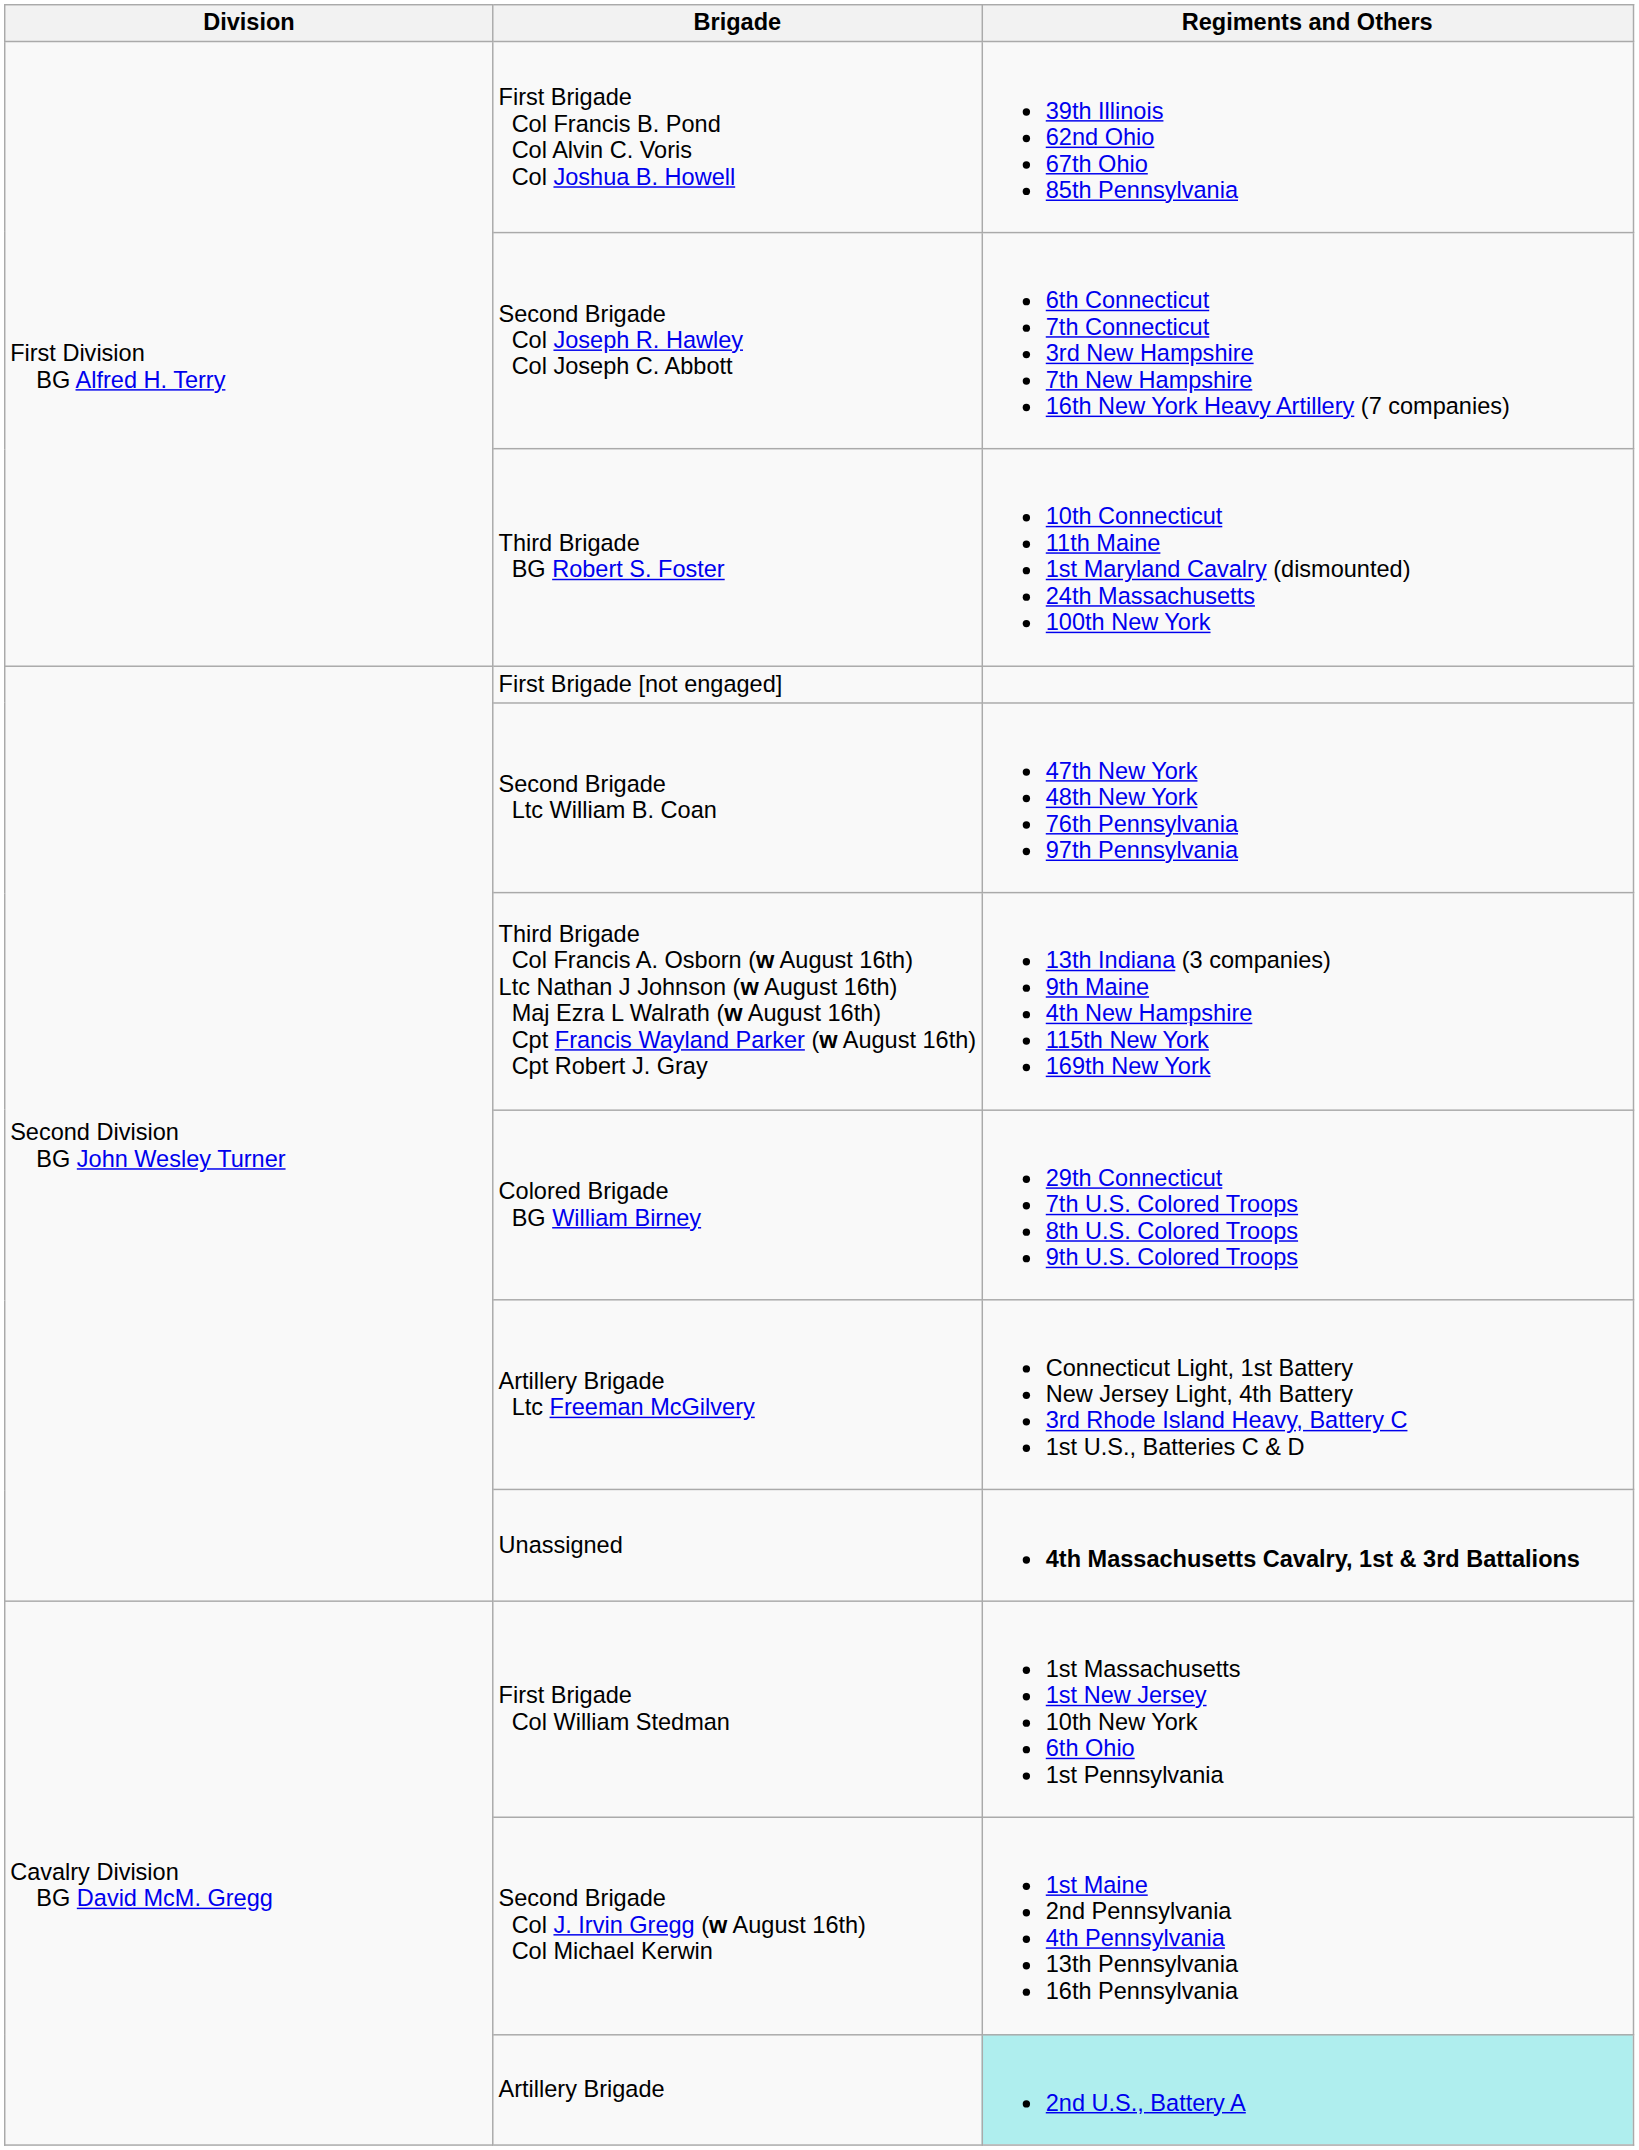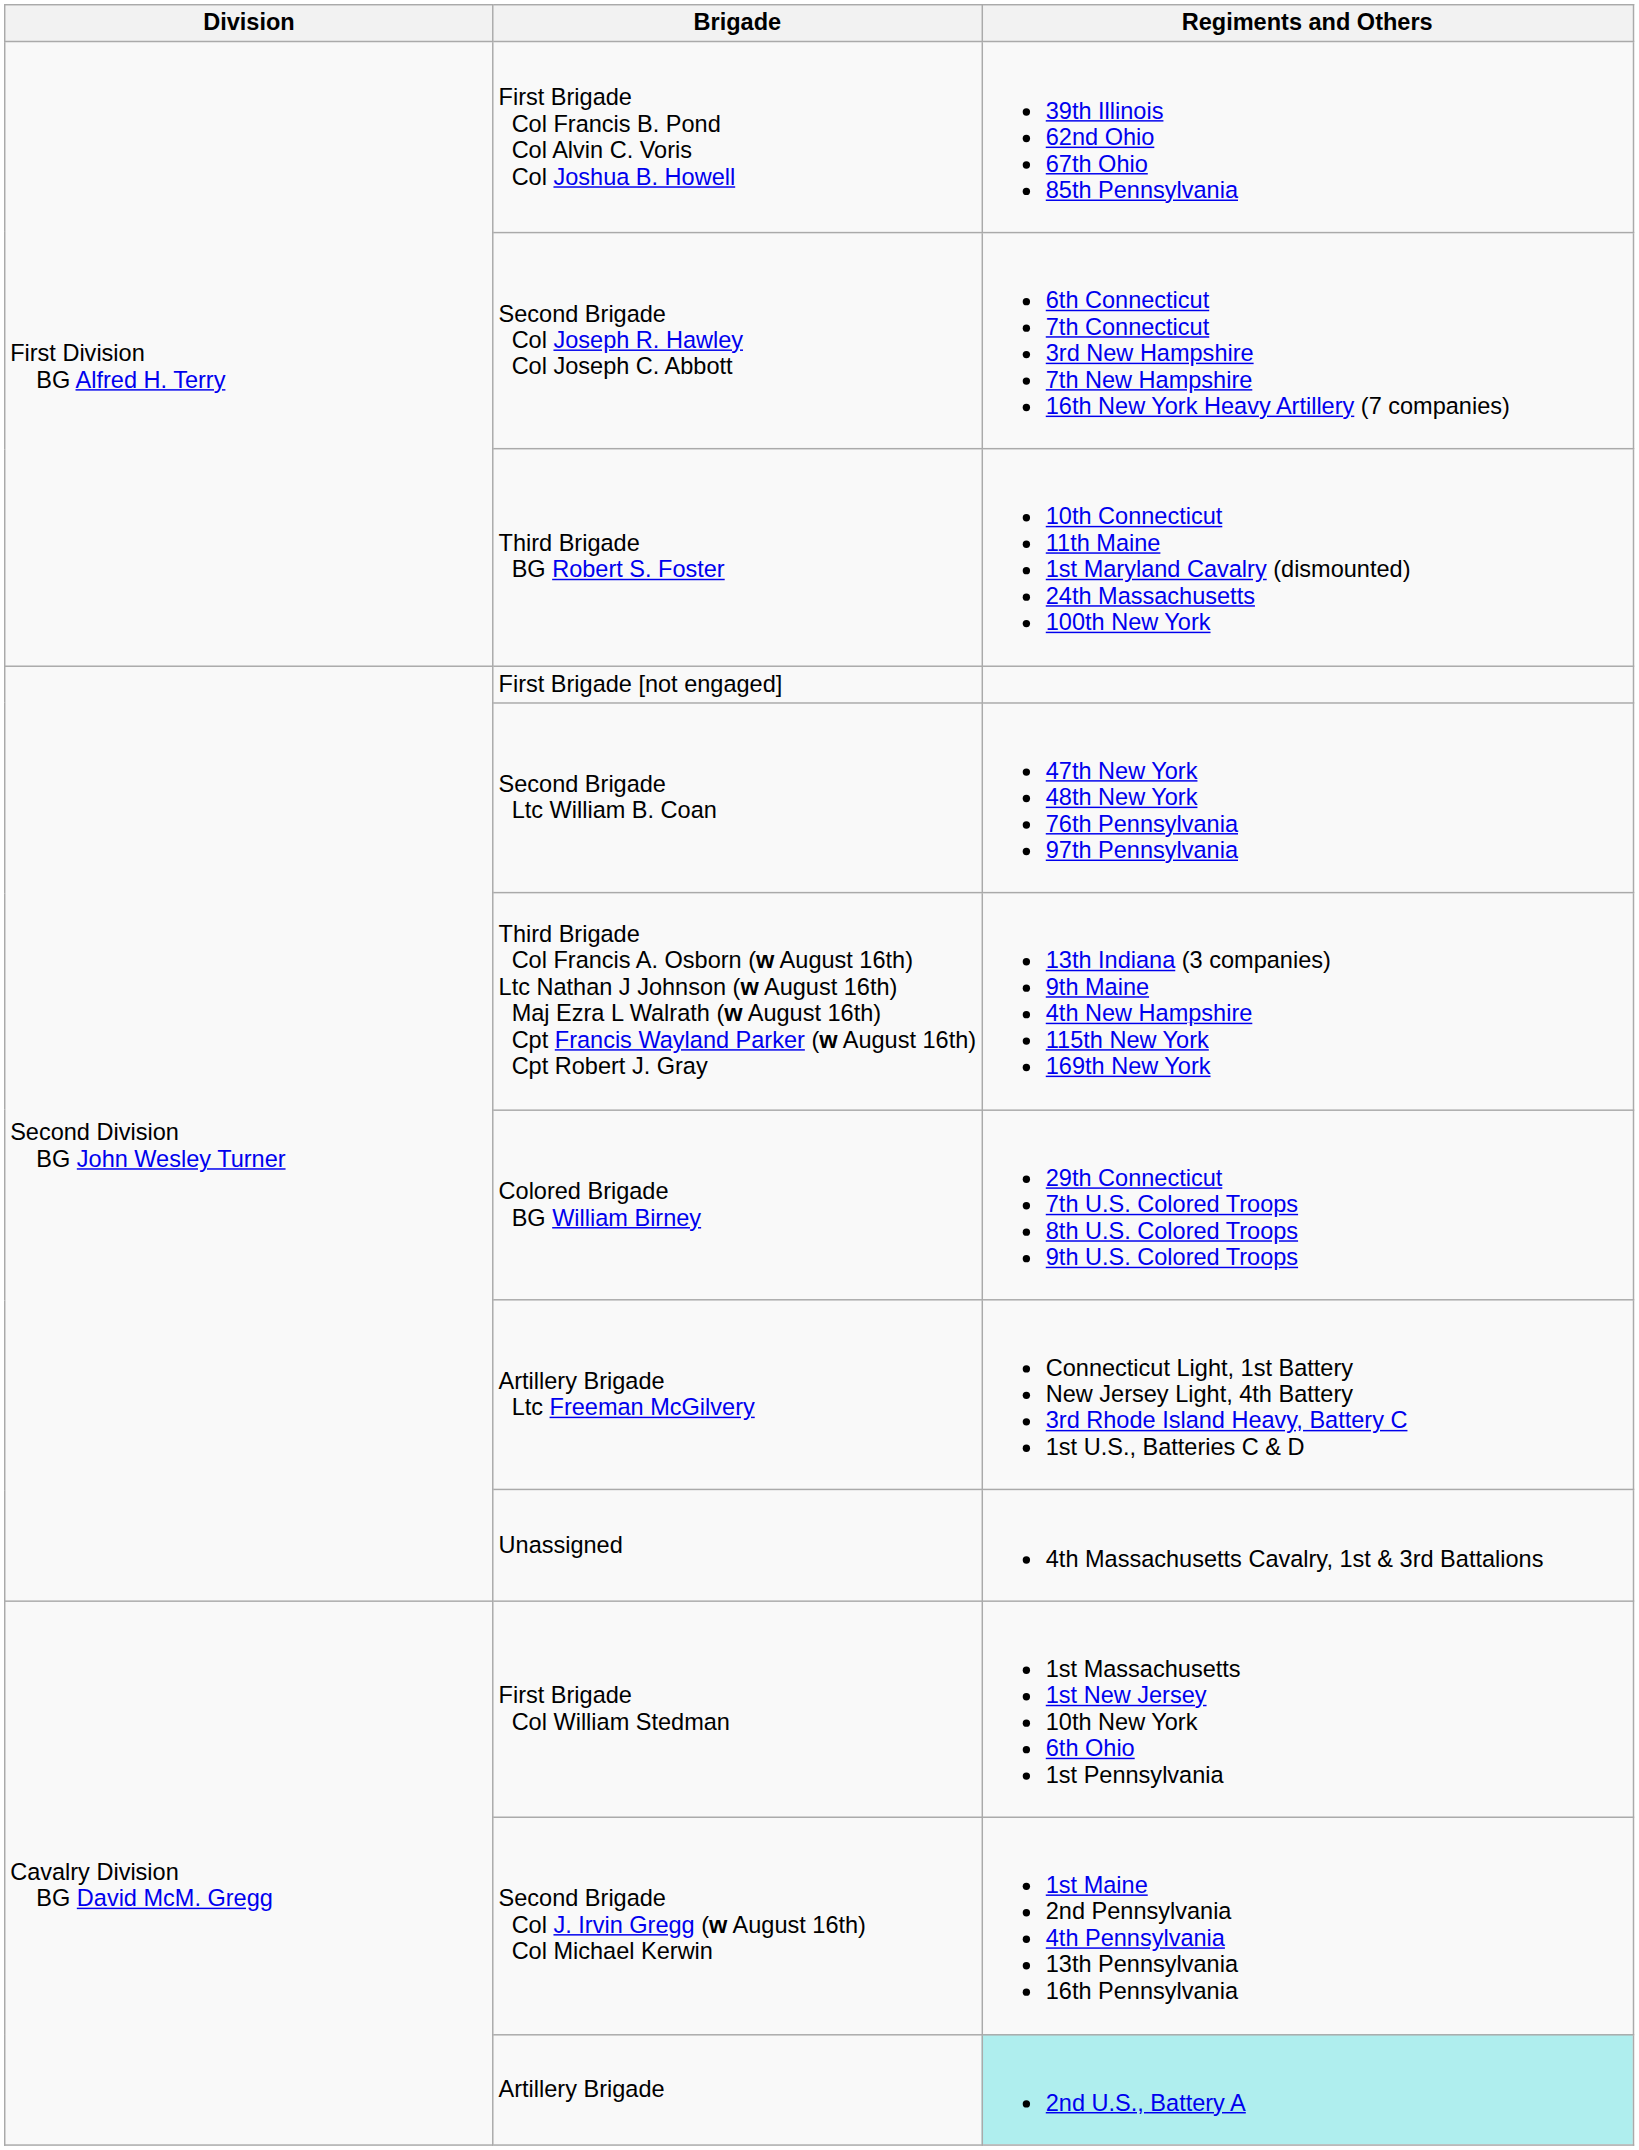Unassigned | Regiments and Others: bold -> normal
